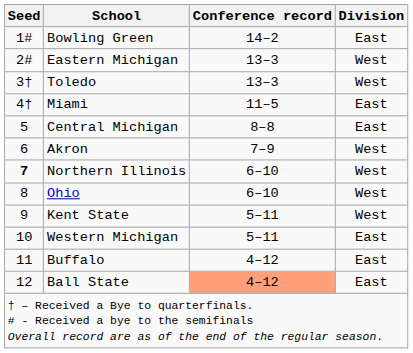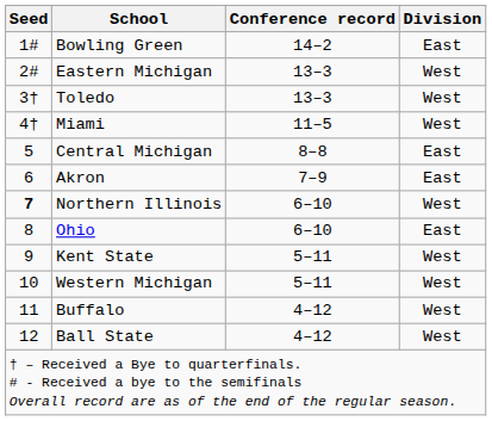Miami | Division: East -> West
Akron | Division: West -> East
Ohio | Division: West -> East
Western Michigan | Division: East -> West
Buffalo | Division: East -> West
Ball State | Conference record: lightsalmon background -> no background
Ball State | Division: East -> West
